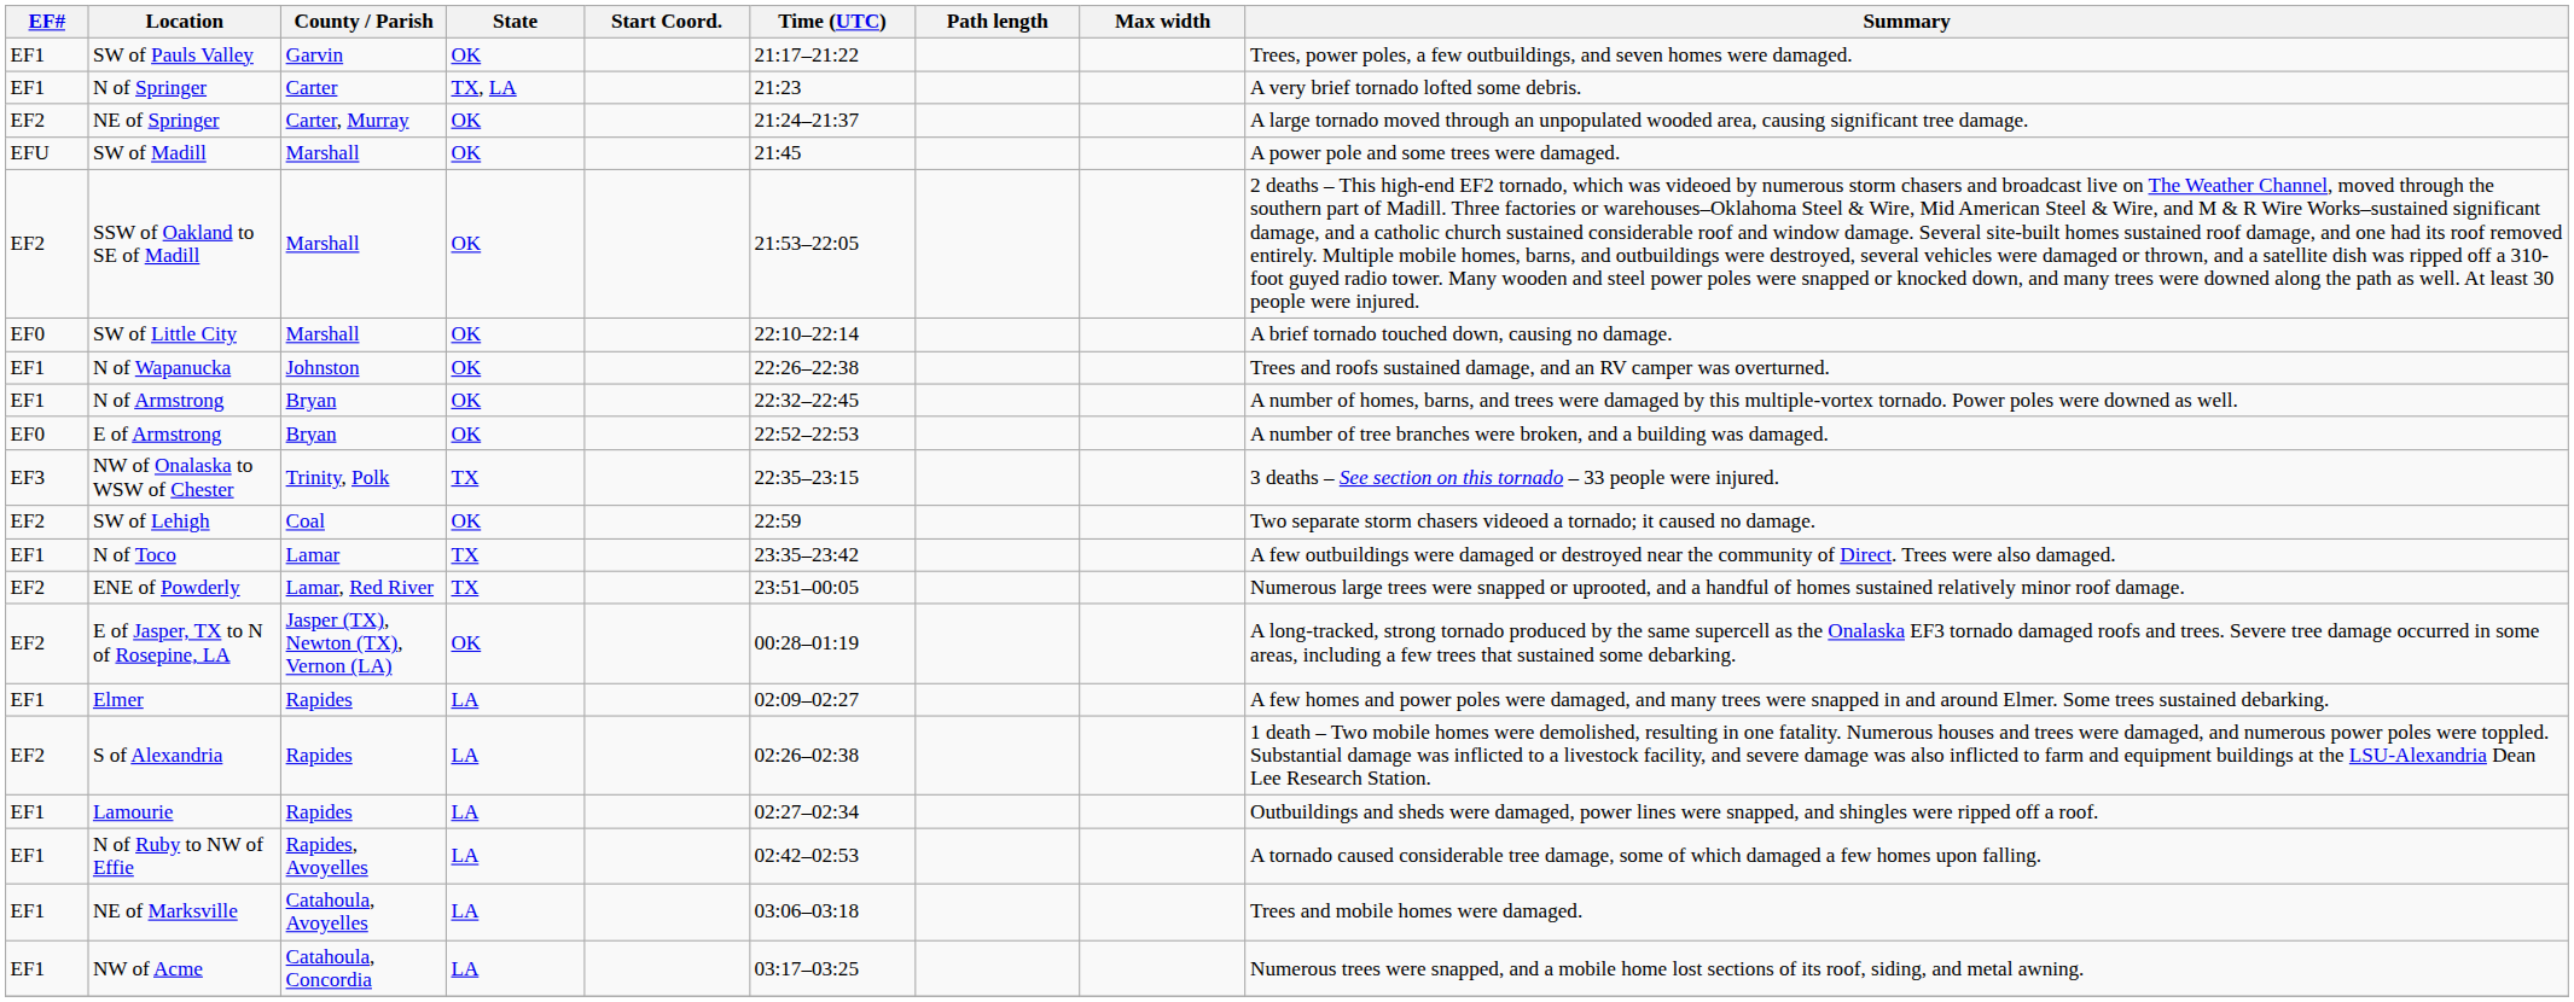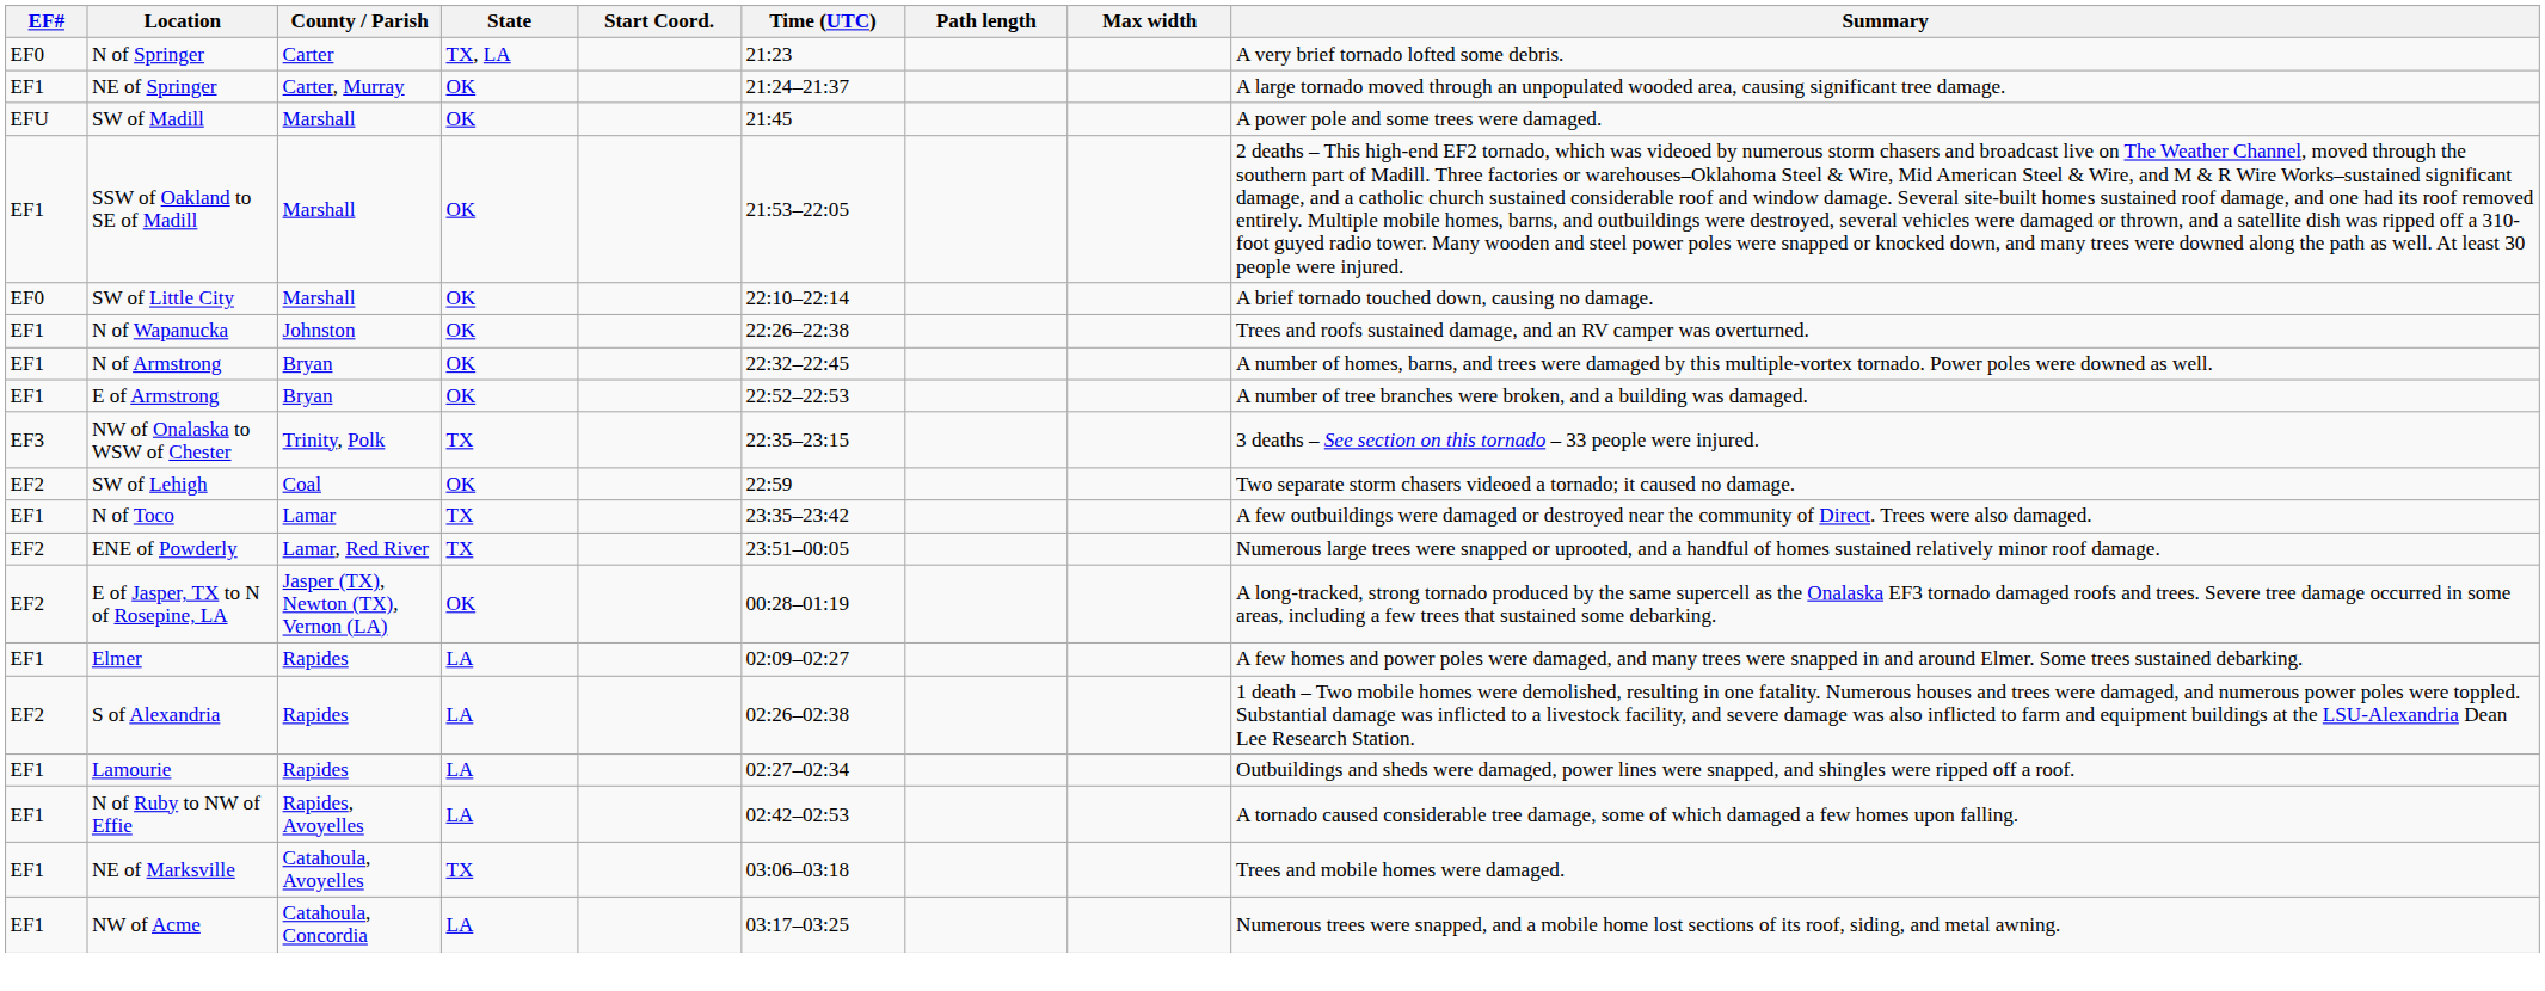- row: EF1 | SW of Pauls Valley | Garvin | OK | 21:17–21:22 | Trees, power poles, a few outbuildings, and seven homes were damaged.
N of Springer | EF#: EF1 -> EF0
NE of Springer | EF#: EF2 -> EF1
SSW of Oakland to SE of Madill | EF#: EF2 -> EF1
E of Armstrong | EF#: EF0 -> EF1
NE of Marksville | State: LA -> TX
